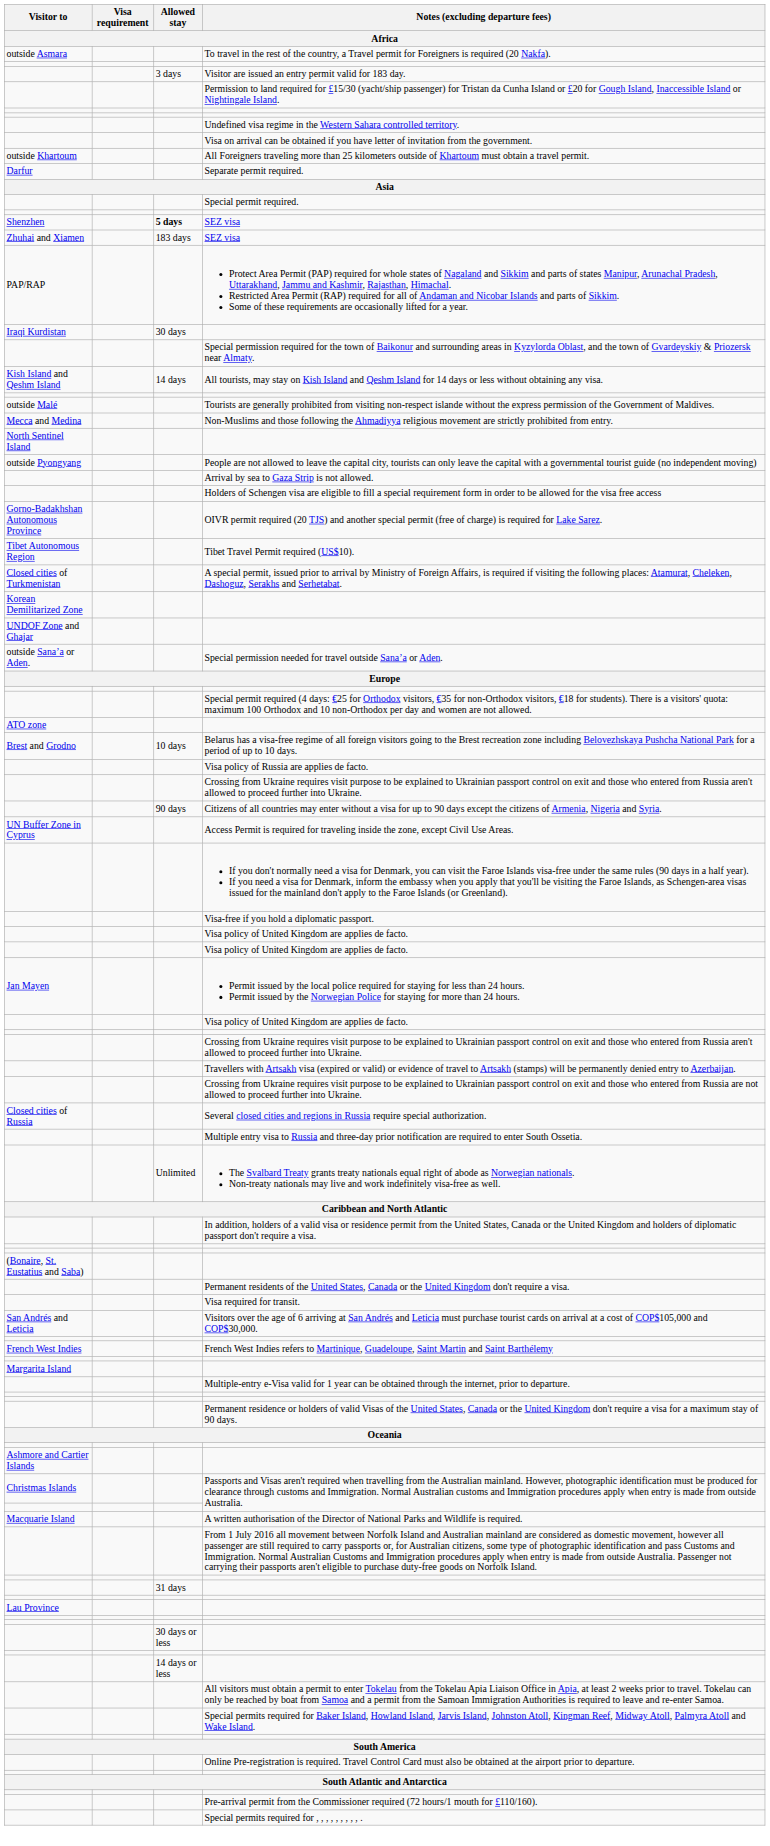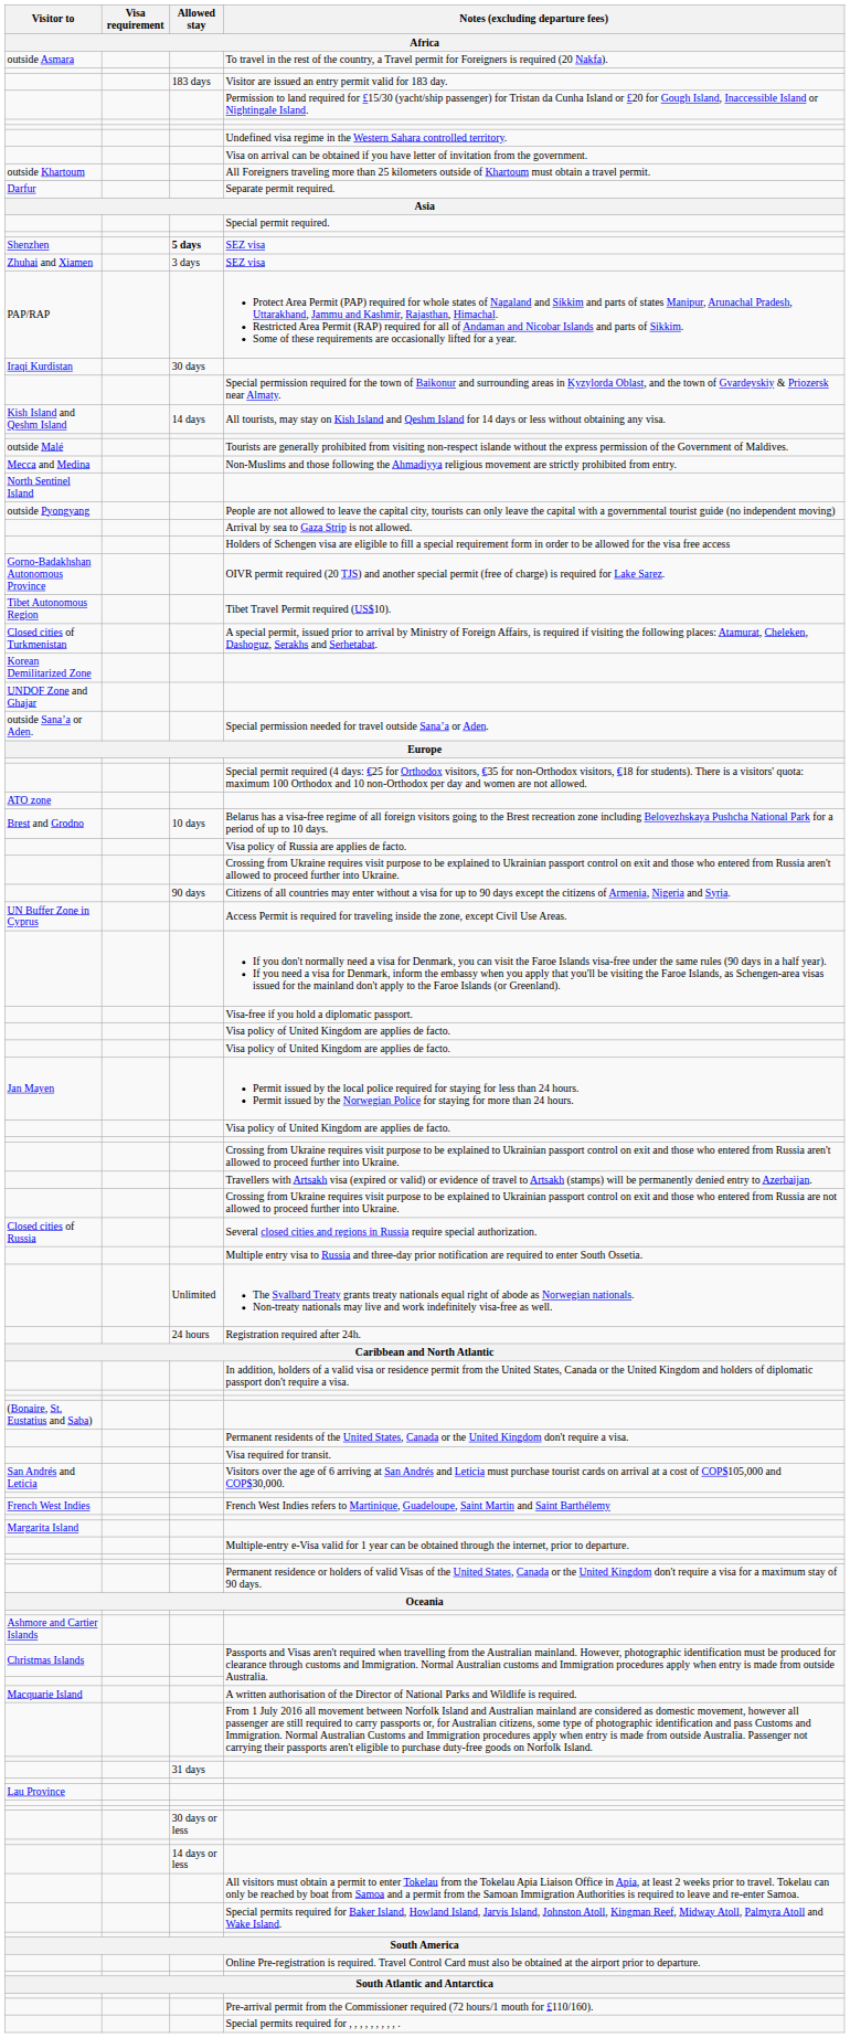Visitor are issued an entry permit valid for 183 day. | Allowed stay: 3 days -> 183 days
Zhuhai and Xiamen / SEZ visa | Allowed stay: 183 days -> 3 days
+ row: 24 hours | Registration required after 24h.
